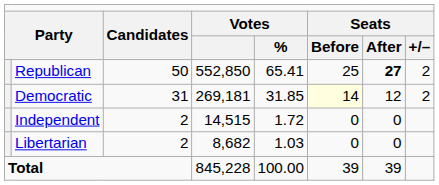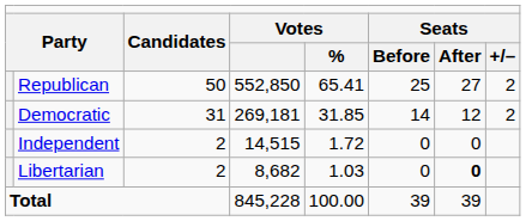Republican | column 7: bold -> normal
Democratic | column 6: lightyellow background -> no background
Libertarian | column 7: normal -> bold
